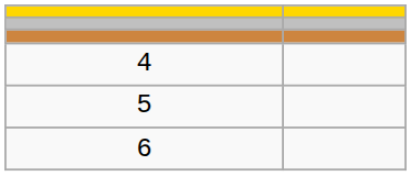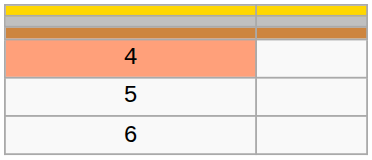row 4 | column 1: no background -> lightsalmon background
